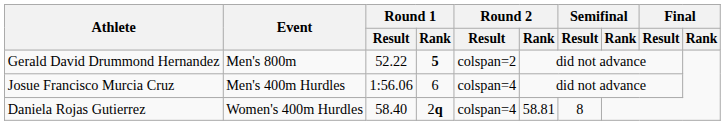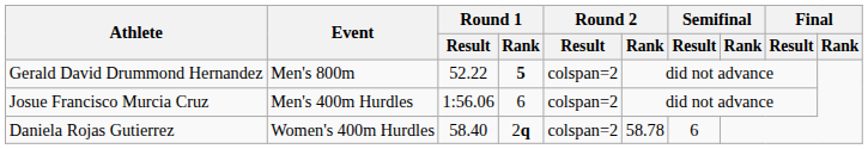Josue Francisco Murcia Cruz | Round 2 / Result: colspan=4 -> colspan=2
Daniela Rojas Gutierrez | Round 2 / Result: colspan=4 -> colspan=2
Daniela Rojas Gutierrez | Round 2 / Rank: 58.81 -> 58.78
Daniela Rojas Gutierrez | Semifinal / Result: 8 -> 6
